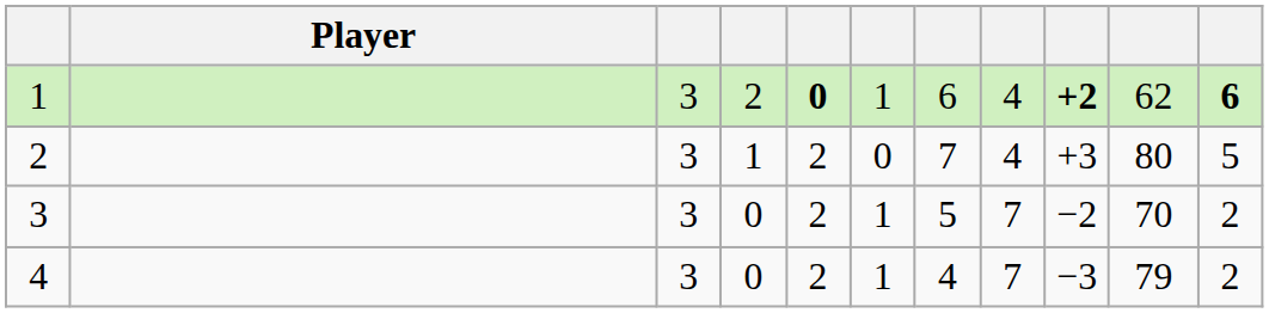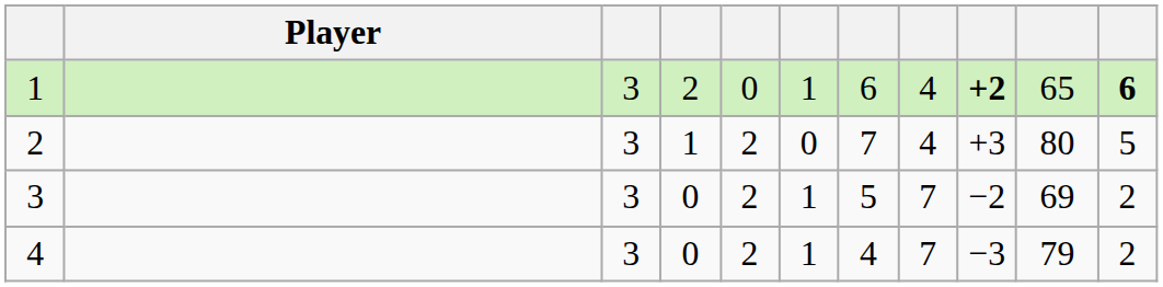row 2 | column 5: bold -> normal
row 2 | column 10: 62 -> 65
row 4 | column 10: 70 -> 69
